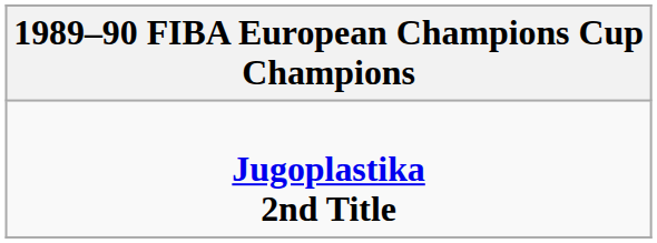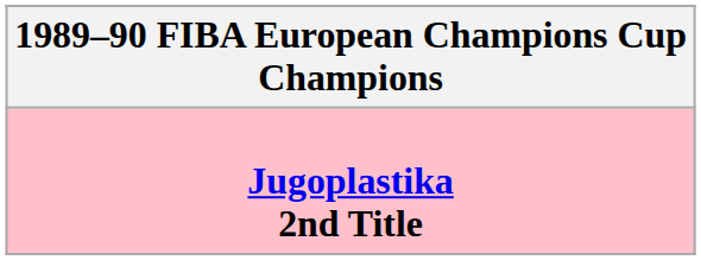row 2 | column 1: no background -> pink background
